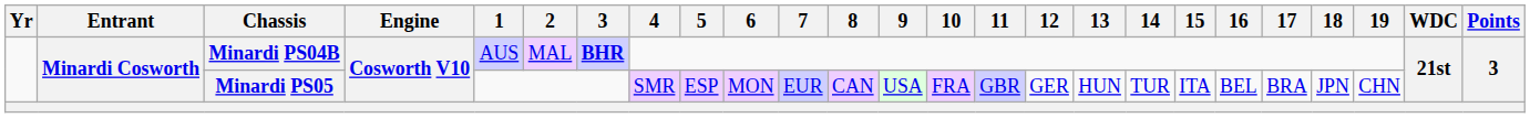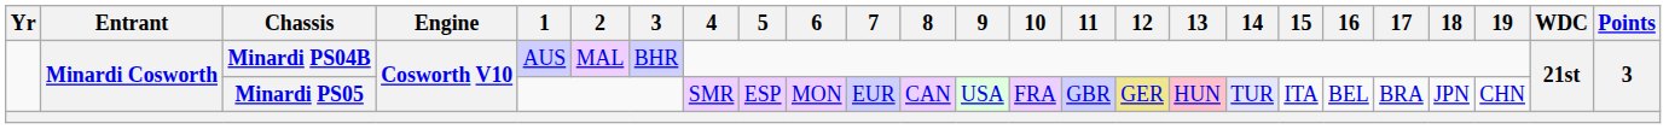Minardi PS04B | 3: bold -> normal
Minardi PS05 | 12: no background -> khaki background
Minardi PS05 | 13: no background -> pink background
Minardi PS05 | 14: no background -> lavender background
